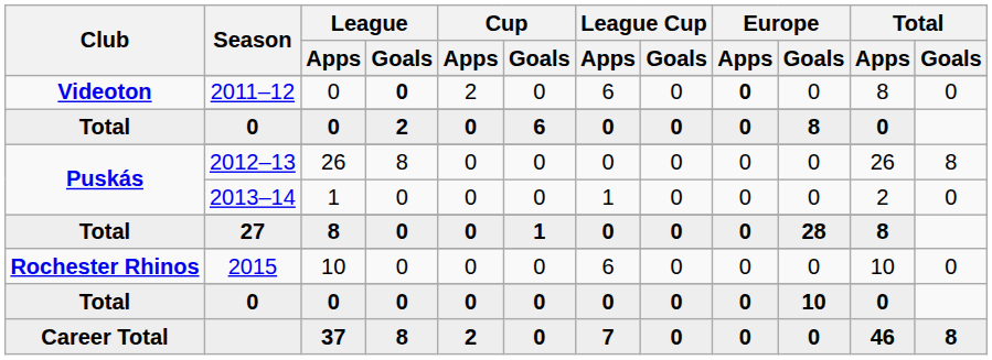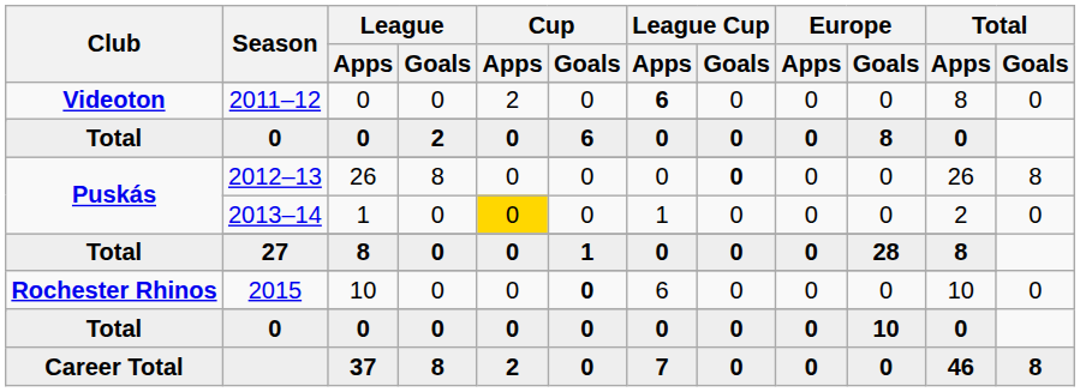2011–12 | League / Goals: bold -> normal
2011–12 | League Cup / Apps: normal -> bold
2011–12 | Europe / Apps: bold -> normal
2012–13 | League Cup / Goals: normal -> bold
2013–14 | Cup / Apps: no background -> gold background
2015 | Cup / Goals: normal -> bold
